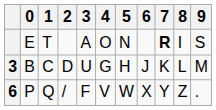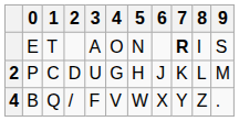row 3 | column 1: 3 -> 2
row 3 | 0: B -> P
row 4 | column 1: 6 -> 4
row 4 | 0: P -> B
